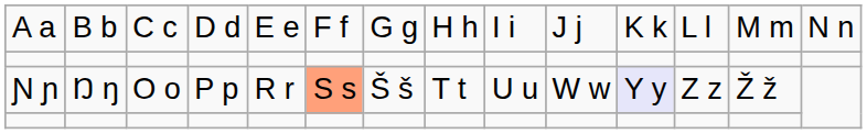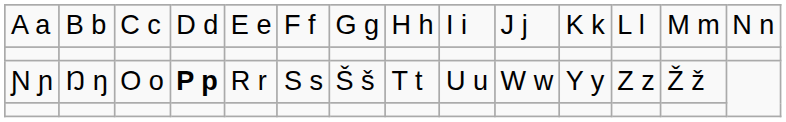Ɲ ɲ | column 4: normal -> bold
Ɲ ɲ | column 6: lightsalmon background -> no background
Ɲ ɲ | column 11: lavender background -> no background
